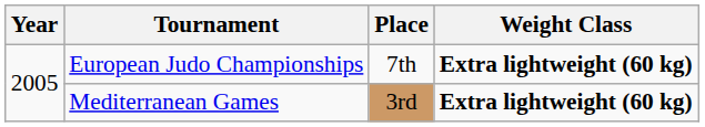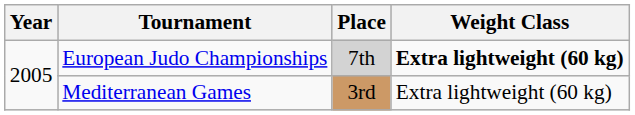European Judo Championships | Place: no background -> lightgrey background
Mediterranean Games | Weight Class: bold -> normal
